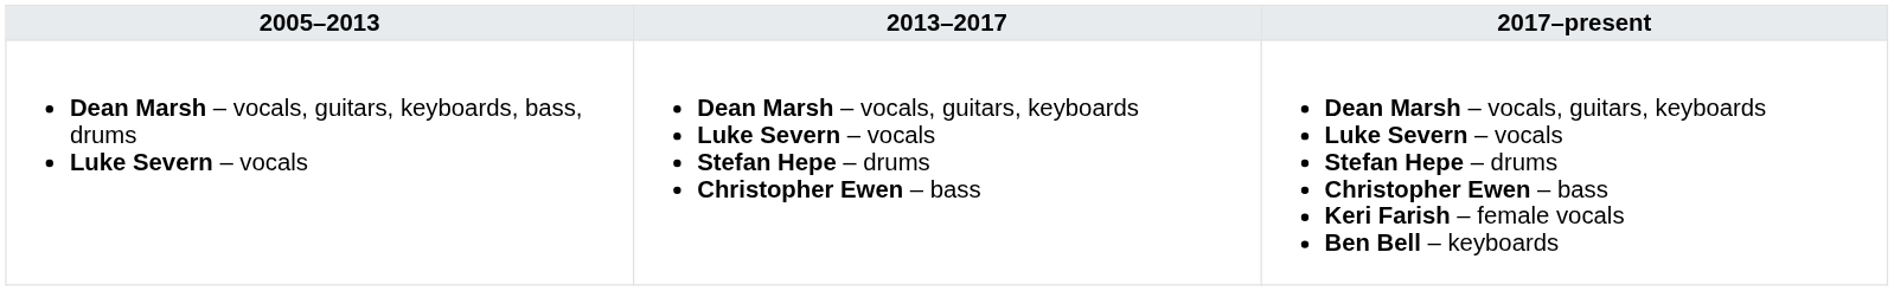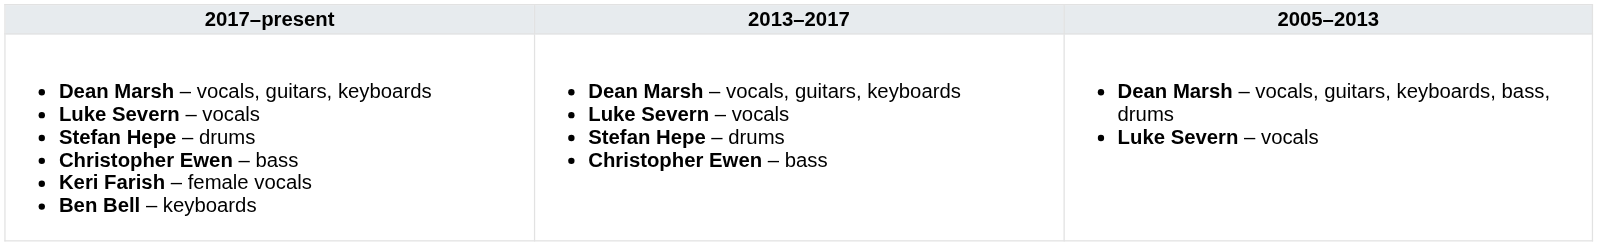columns swapped: 2005–2013 <-> 2017–present
